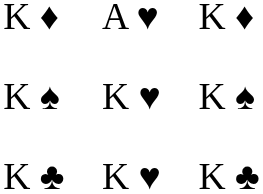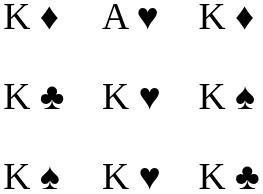row 2 | column 1: K ♠ -> K ♣
row 3 | column 1: K ♣ -> K ♠
